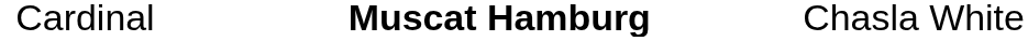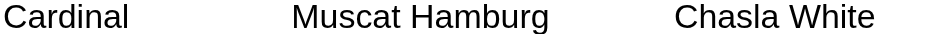Cardinal | column 2: bold -> normal
